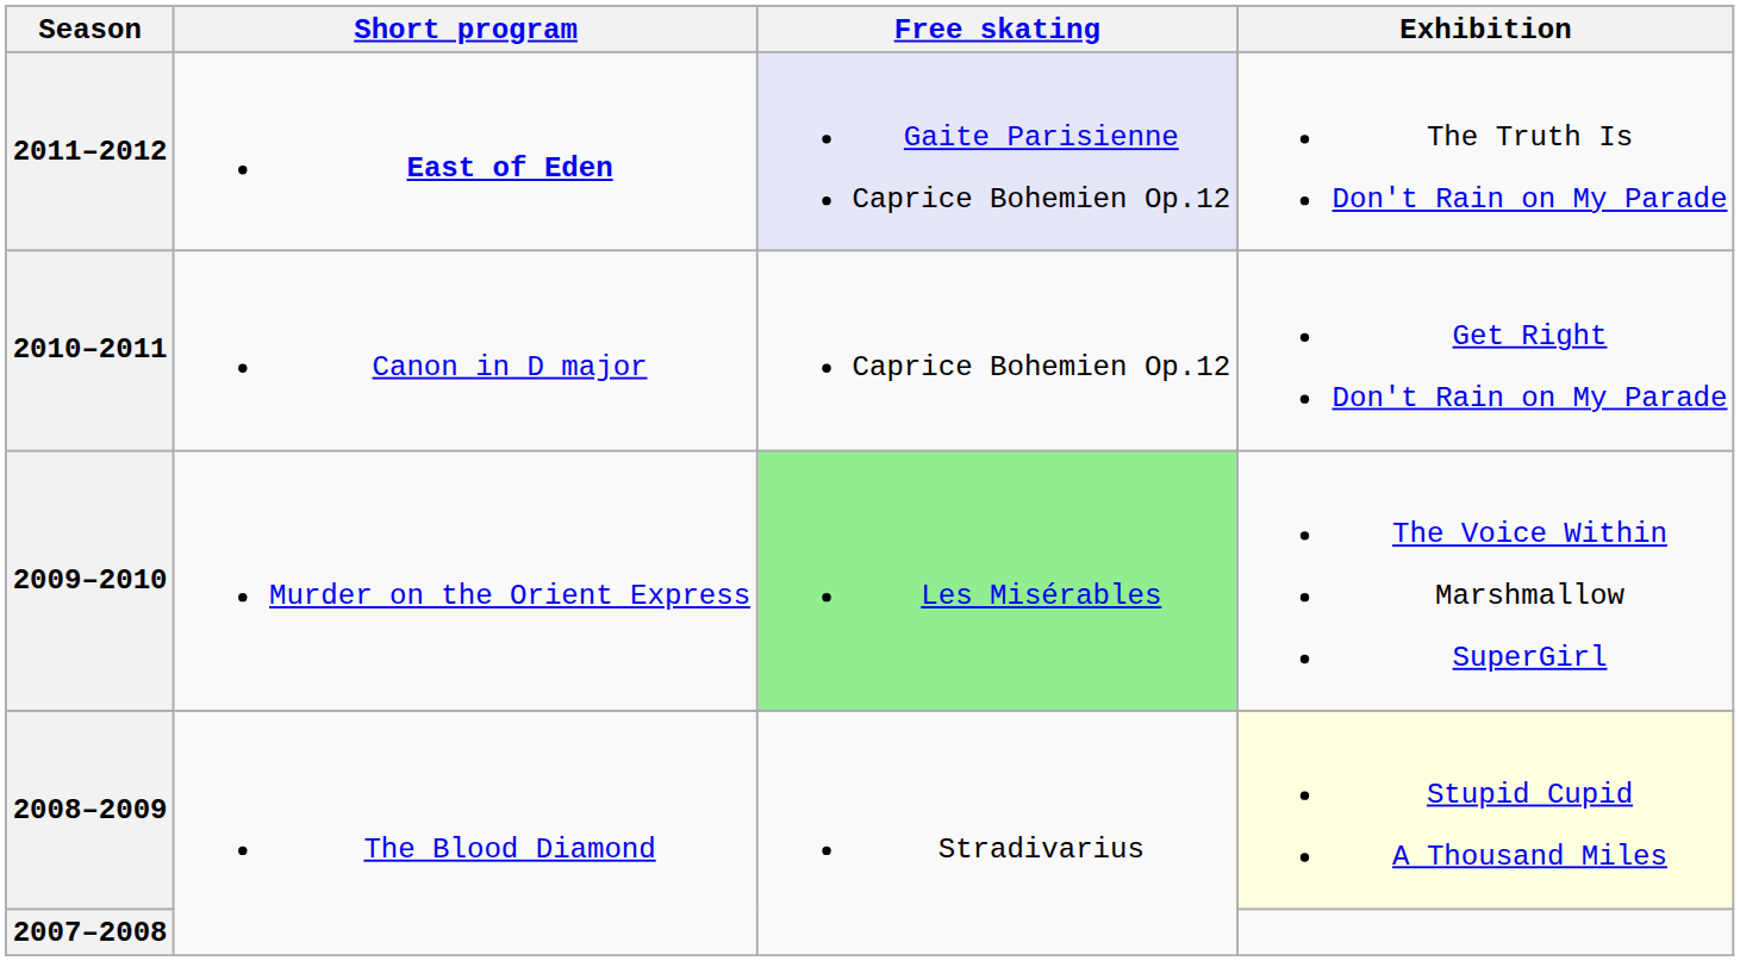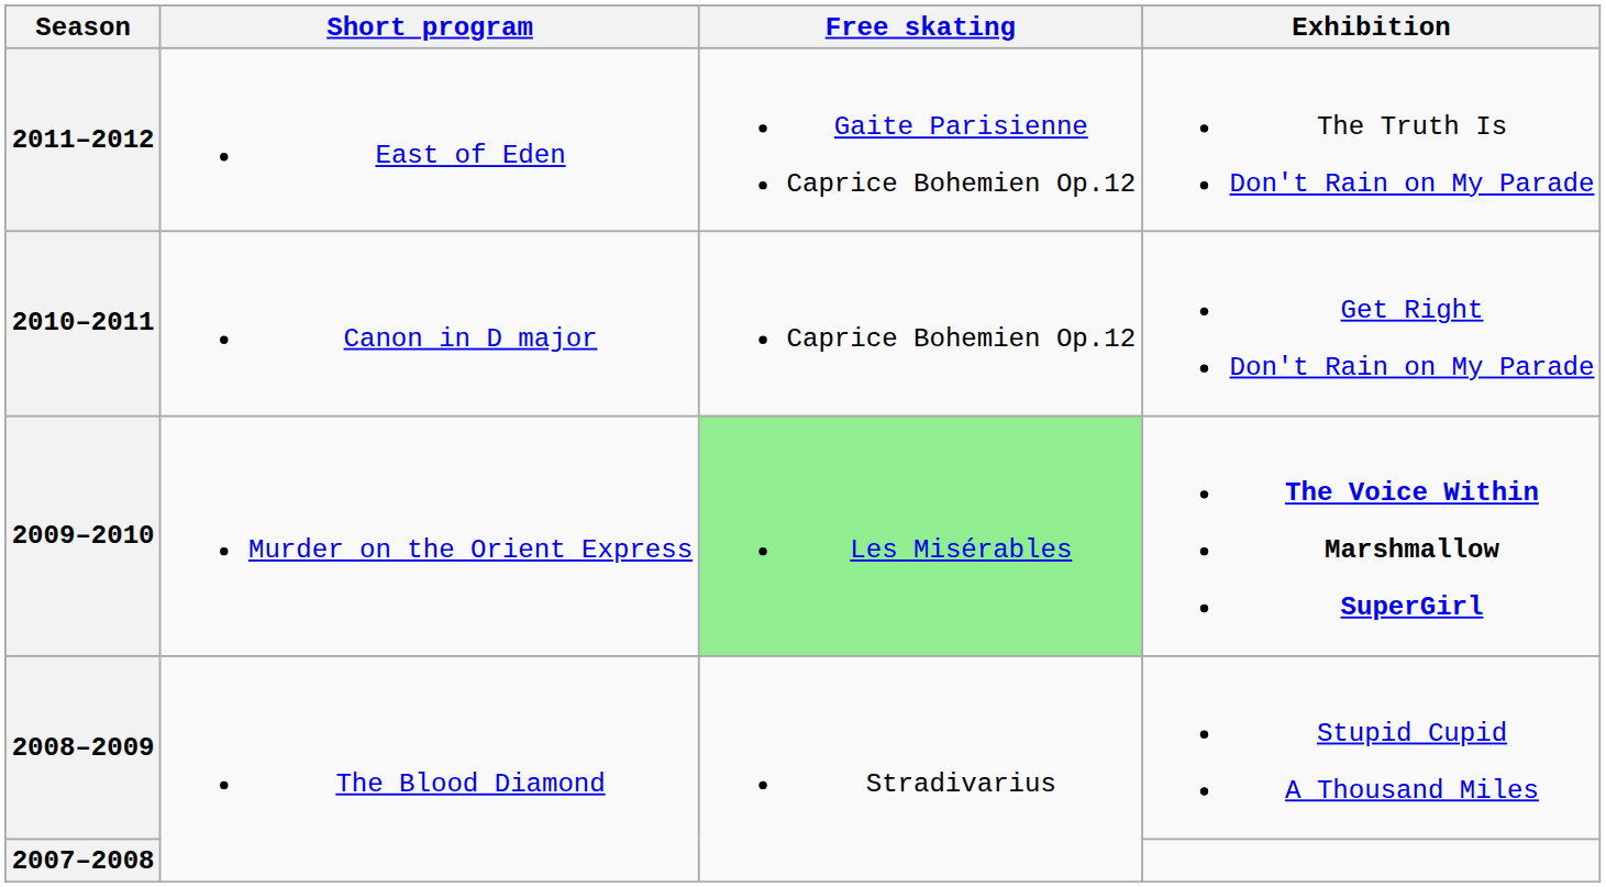2011–2012 | Short program: bold -> normal
2011–2012 | Free skating: lavender background -> no background
2009–2010 | Exhibition: normal -> bold
2008–2009 | Exhibition: lightyellow background -> no background
